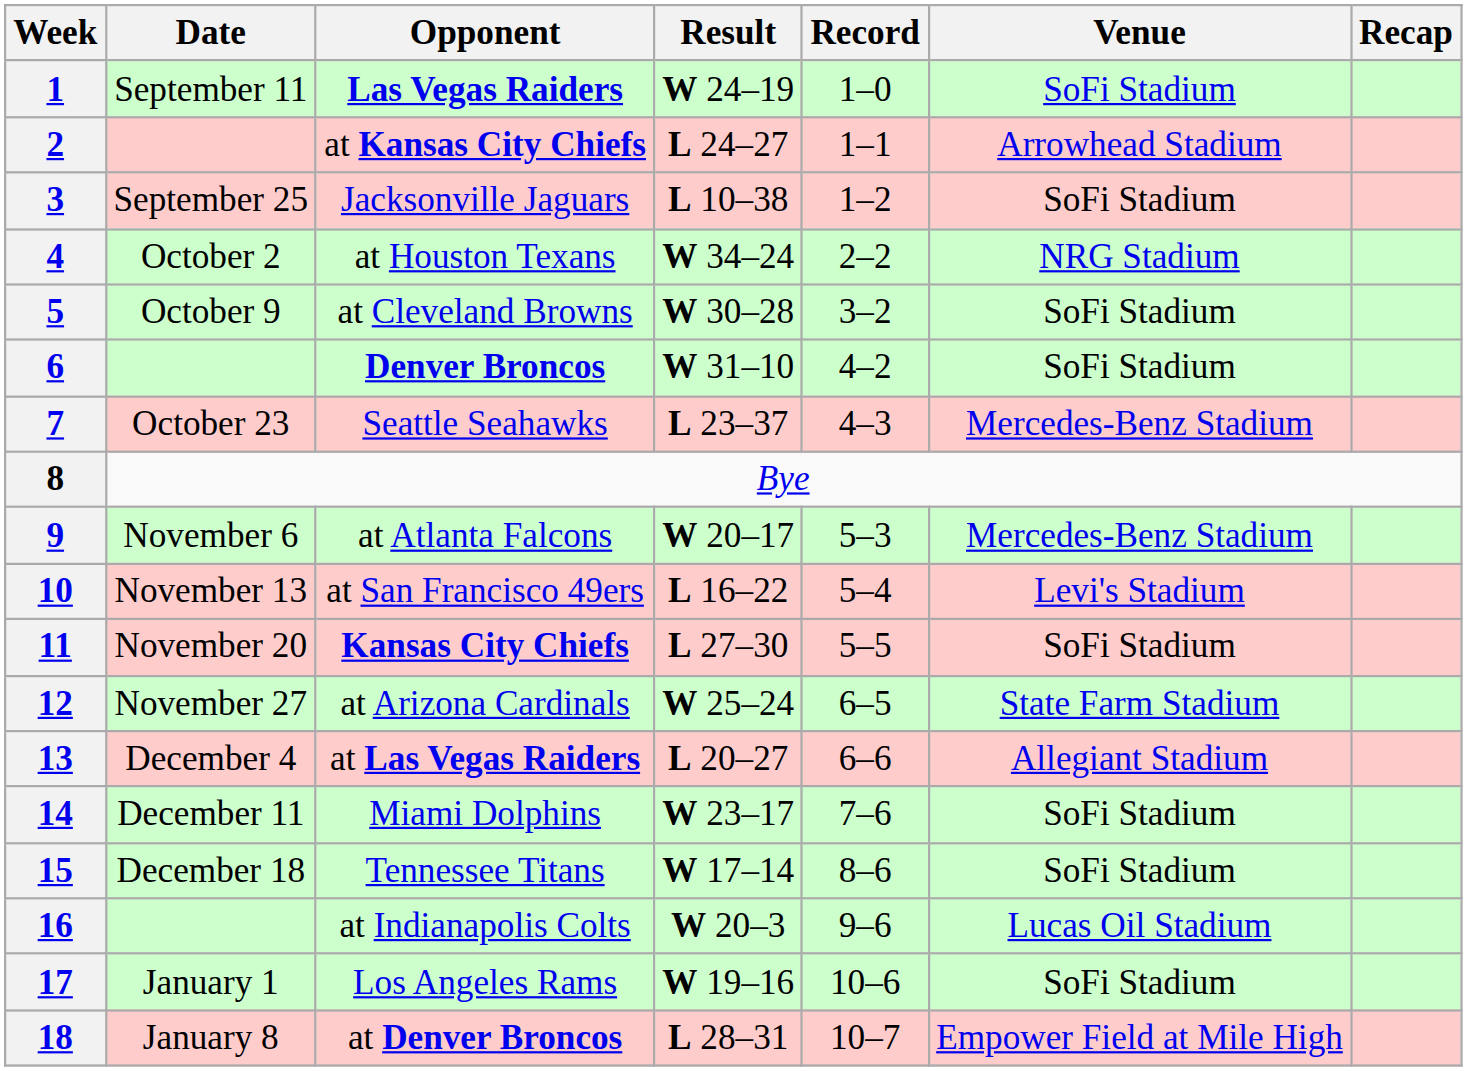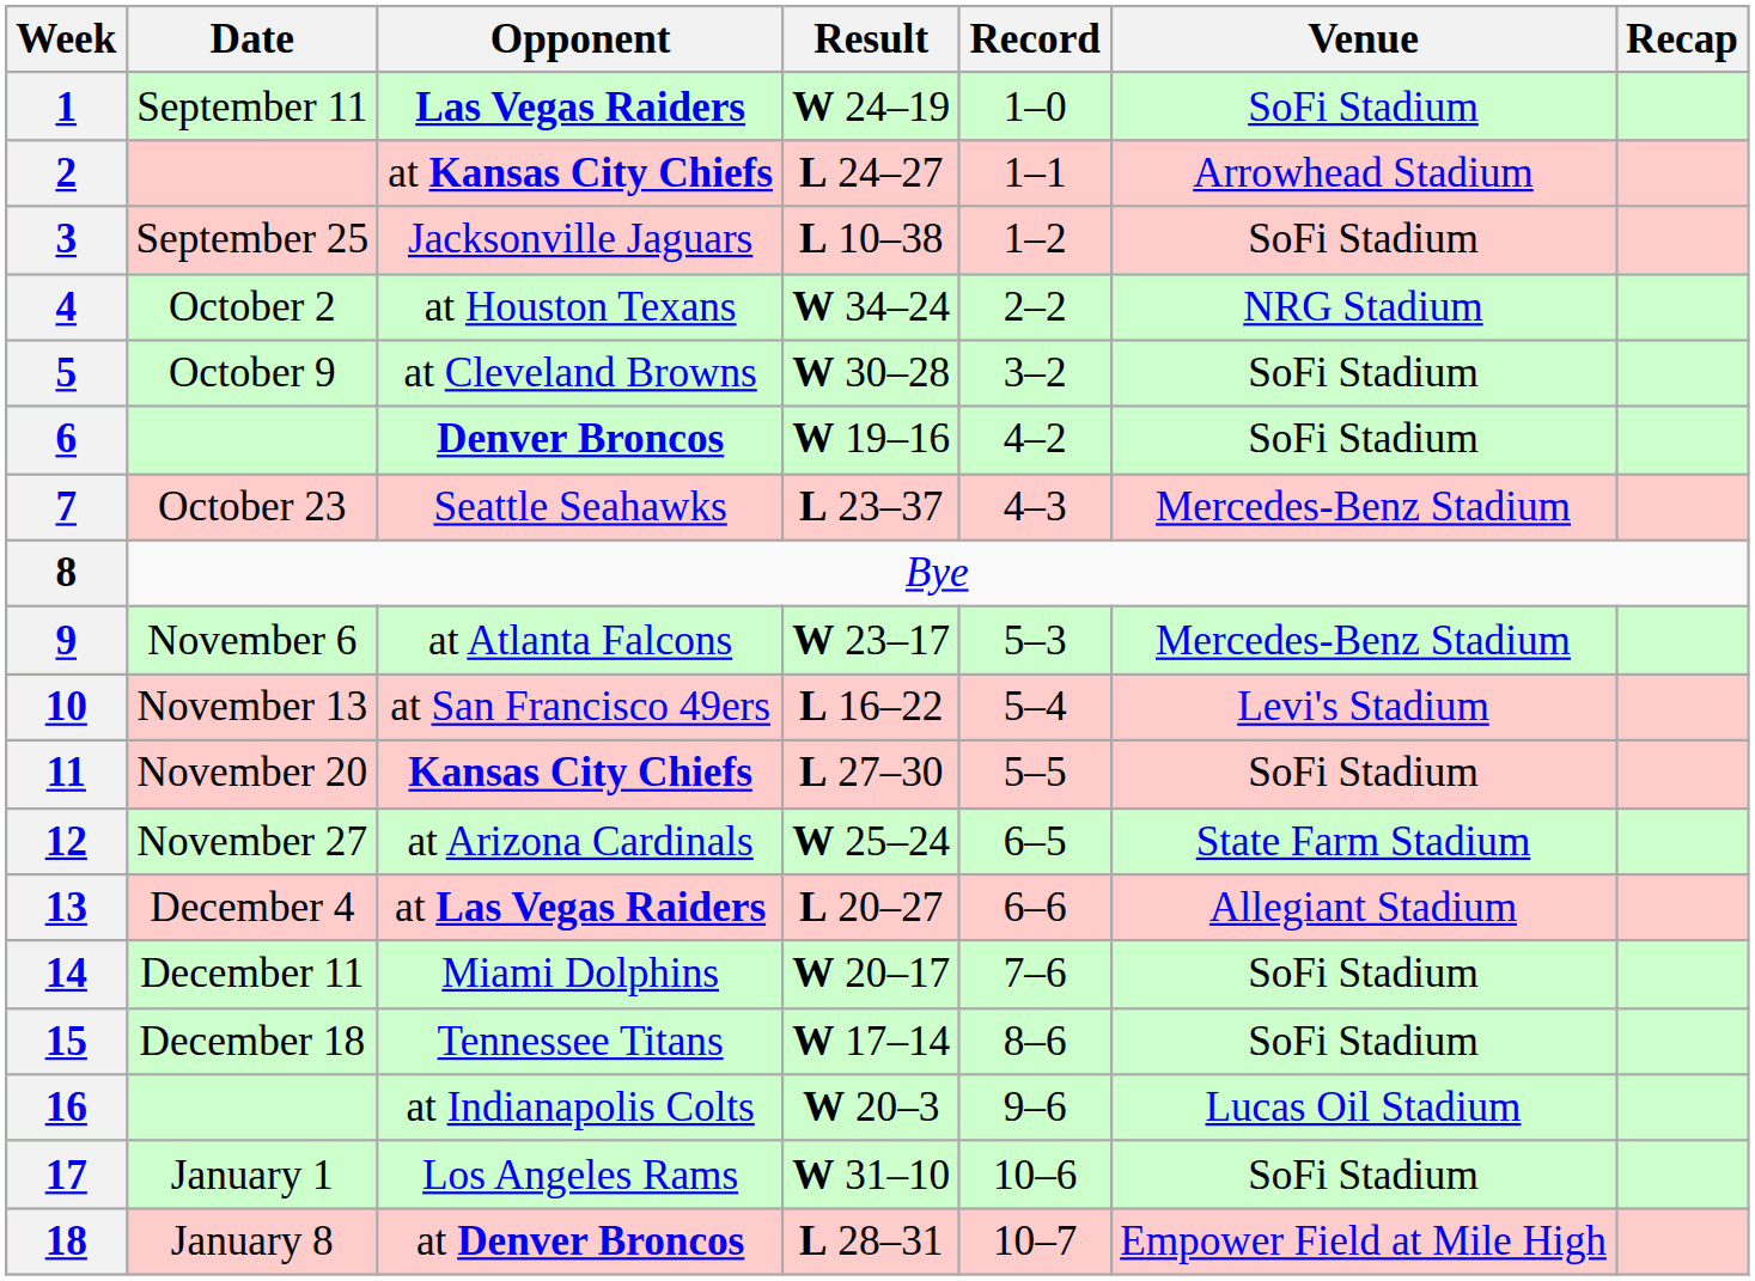6 | Result: W 31–10 -> W 19–16
9 | Result: W 20–17 -> W 23–17
14 | Result: W 23–17 -> W 20–17
17 | Result: W 19–16 -> W 31–10
